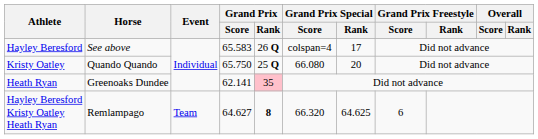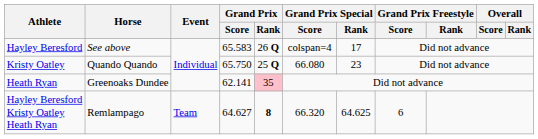Kristy Oatley | Grand Prix Special / Rank: 20 -> 23
